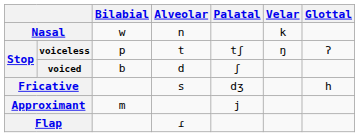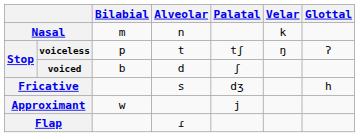Nasal | Bilabial: w -> m
Approximant | Bilabial: m -> w
